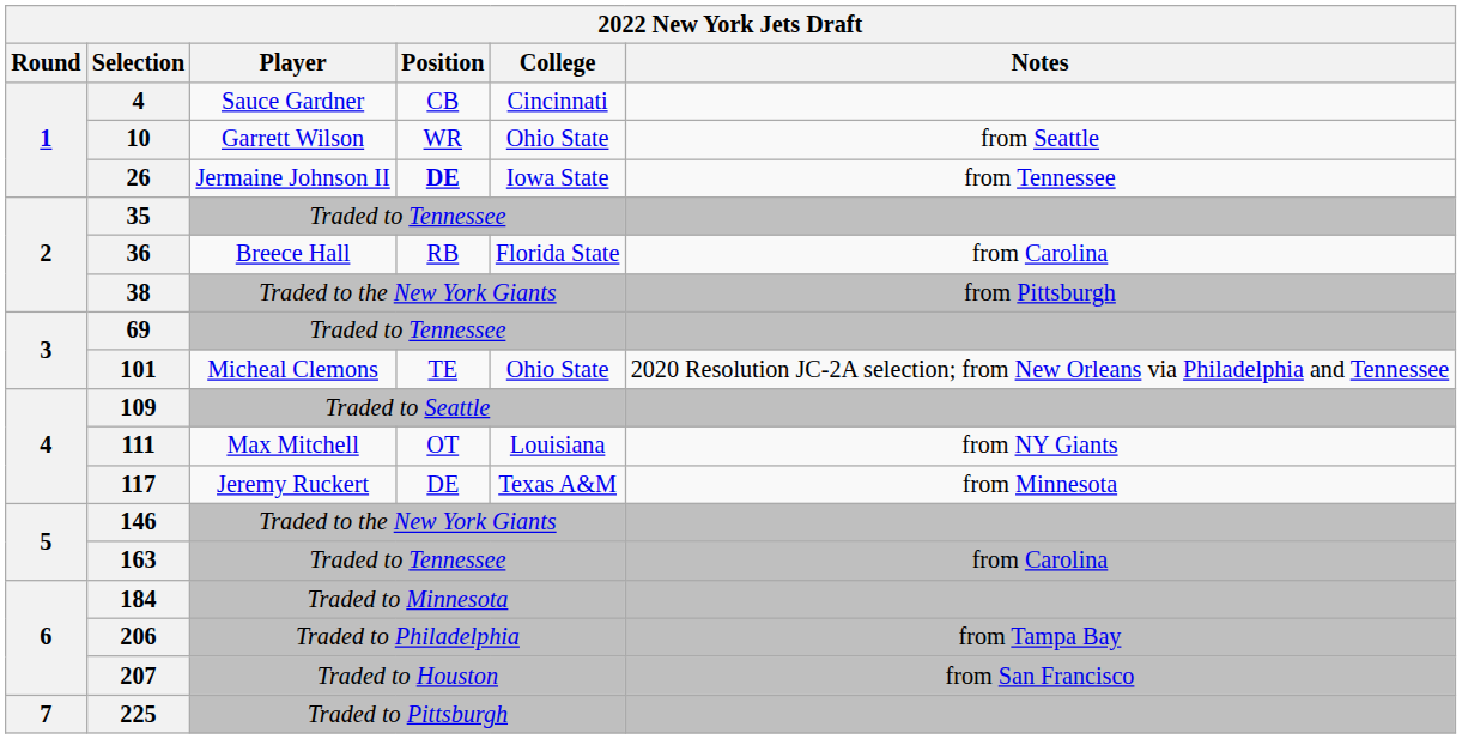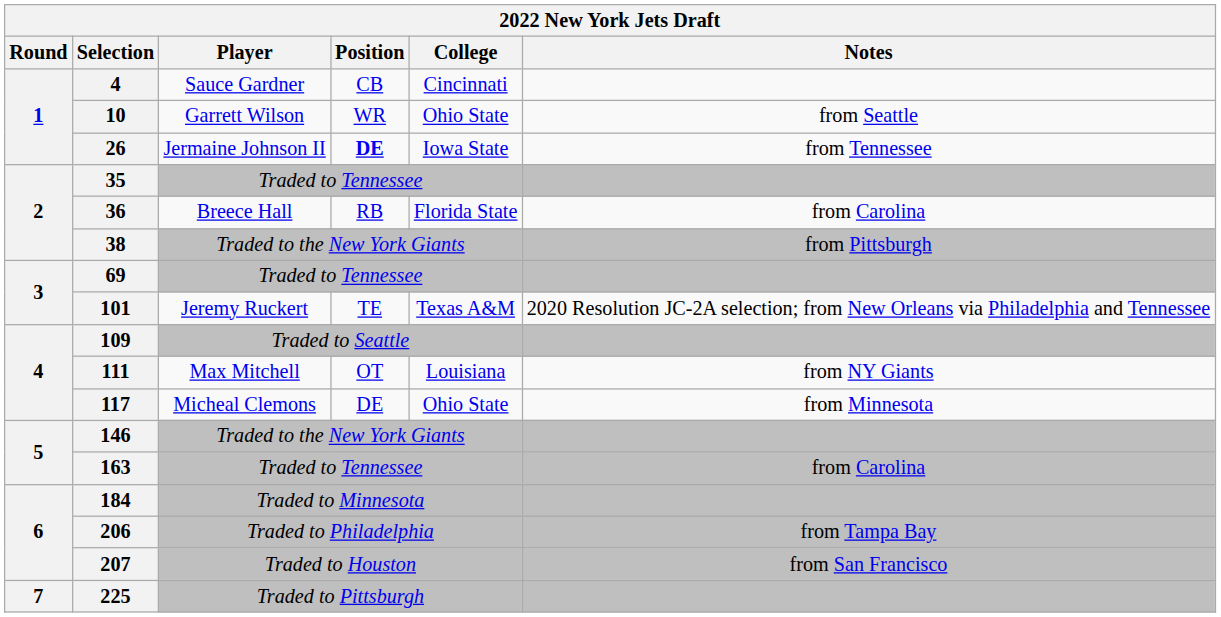101 | Player: Micheal Clemons -> Jeremy Ruckert
101 | College: Ohio State -> Texas A&M
117 | Player: Jeremy Ruckert -> Micheal Clemons
117 | College: Texas A&M -> Ohio State
